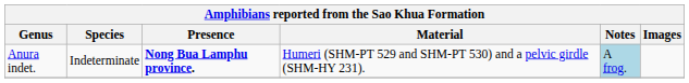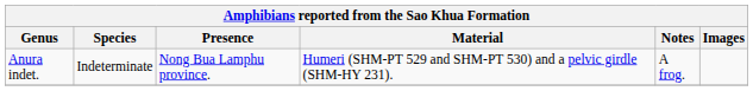Anura indet. | Presence: bold -> normal
Anura indet. | Notes: lightblue background -> no background
